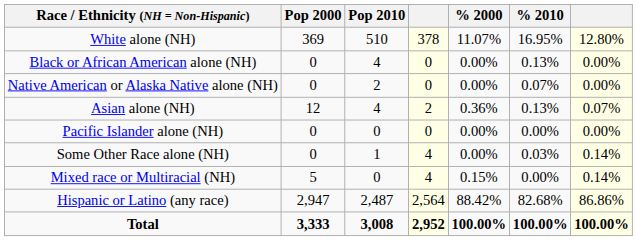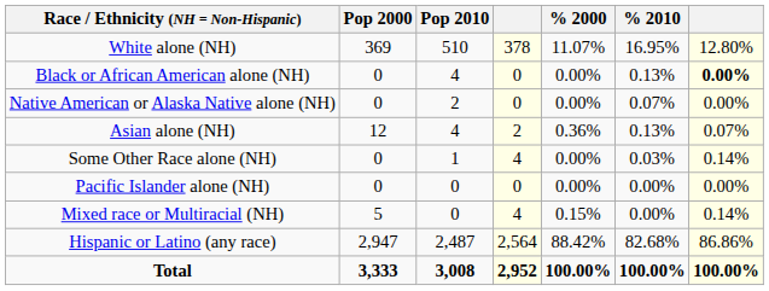Black or African American alone (NH) | column 7: normal -> bold
rows swapped: Pacific Islander alone (NH) <-> Some Other Race alone (NH)
